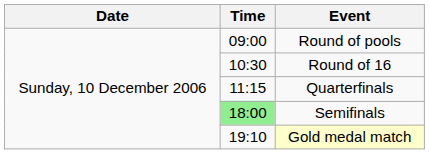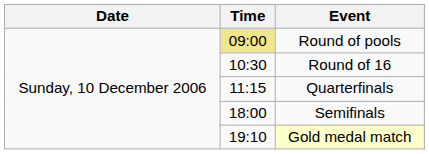Round of pools | Time: no background -> khaki background
Semifinals | Time: lightgreen background -> no background
